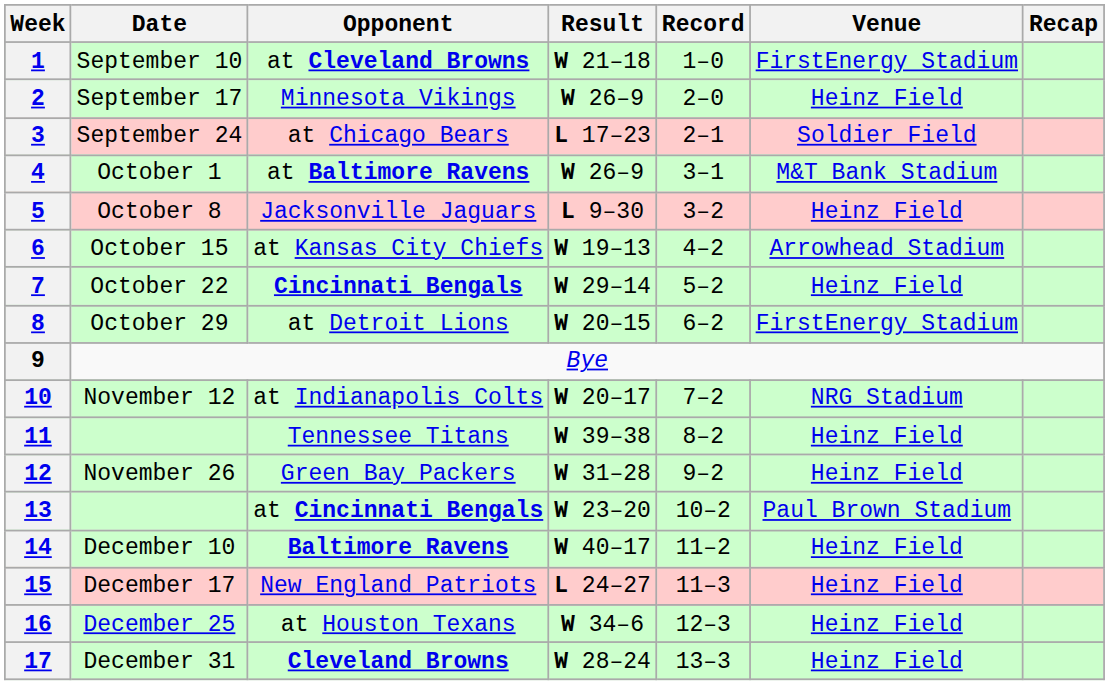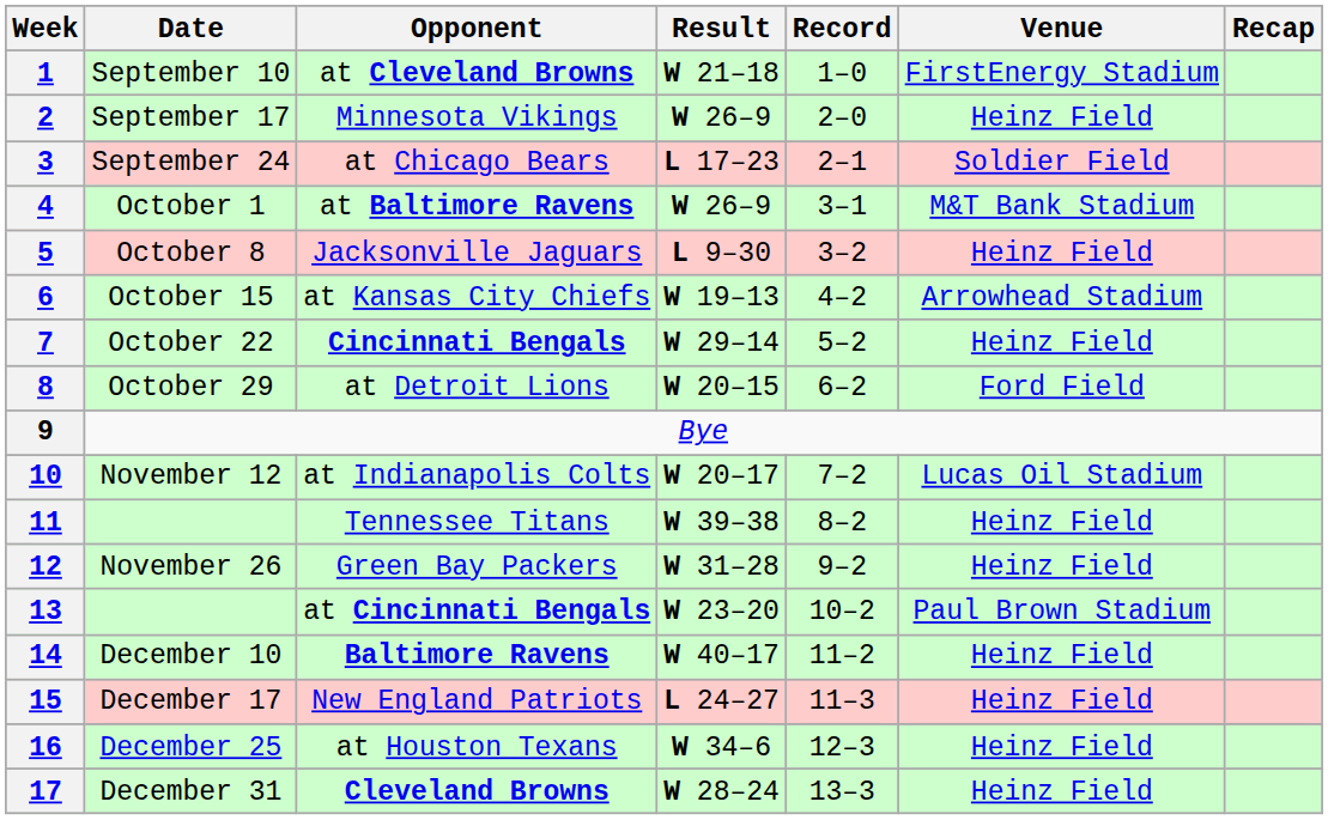8 | Venue: FirstEnergy Stadium -> Ford Field
10 | Venue: NRG Stadium -> Lucas Oil Stadium
